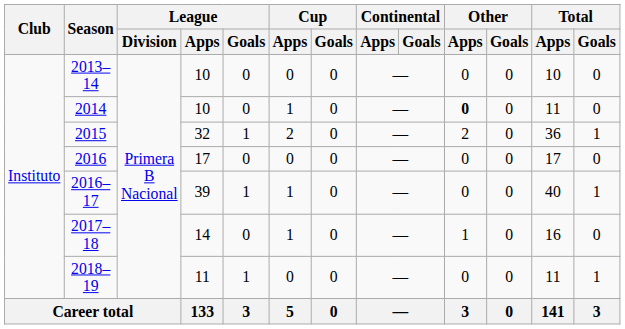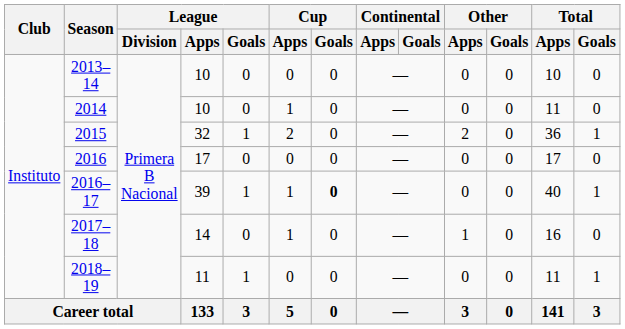2014 | Other / Apps: bold -> normal
2016–17 | Cup / Goals: normal -> bold
